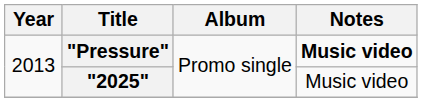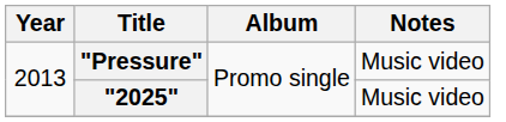"Pressure" | Notes: bold -> normal
